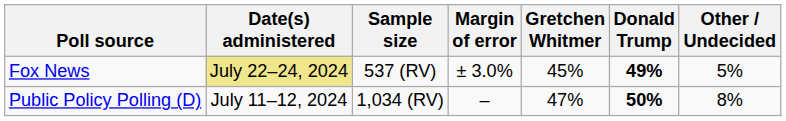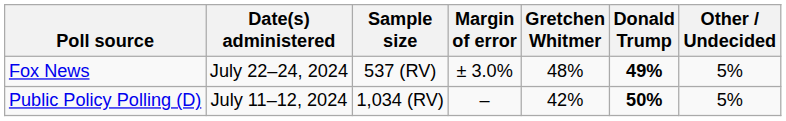Fox News | Date(s) administered: khaki background -> no background
Fox News | Gretchen Whitmer: 45% -> 48%
Public Policy Polling (D) | Gretchen Whitmer: 47% -> 42%
Public Policy Polling (D) | Other / Undecided: 8% -> 5%
